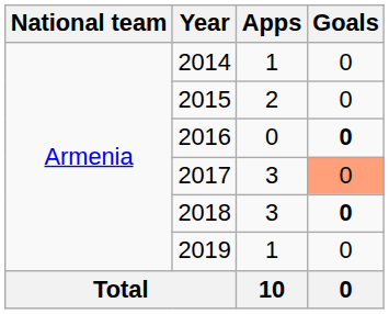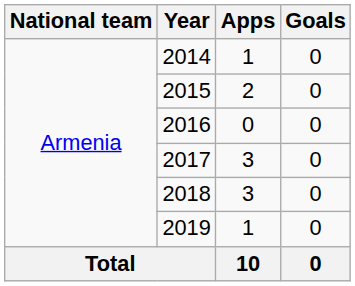2016 | Goals: bold -> normal
2017 | Goals: lightsalmon background -> no background
2018 | Goals: bold -> normal
